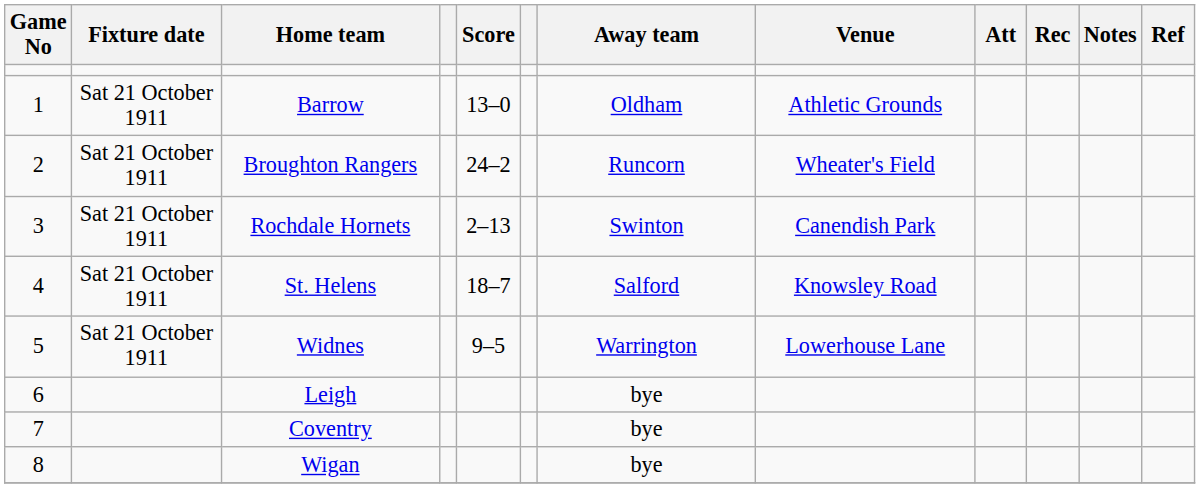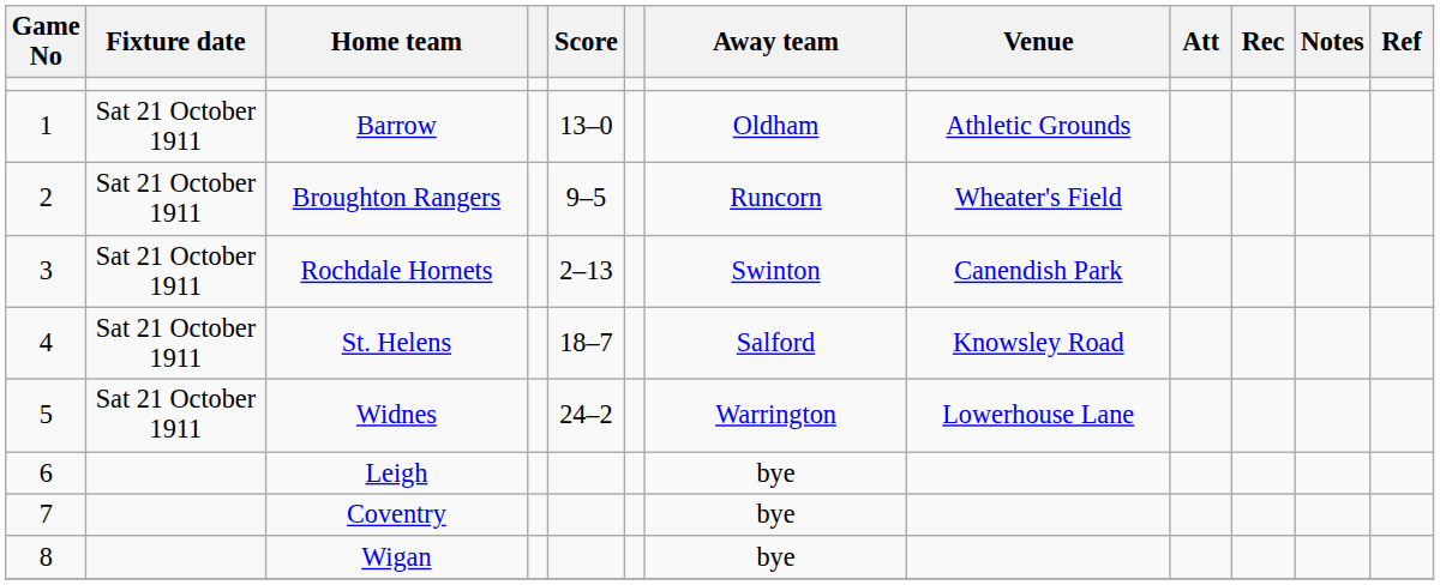Broughton Rangers | Score: 24–2 -> 9–5
Widnes | Score: 9–5 -> 24–2
